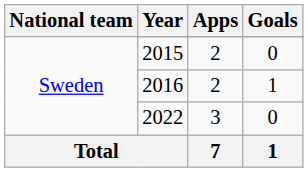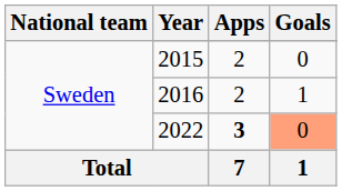2022 | Apps: normal -> bold
2022 | Goals: no background -> lightsalmon background
